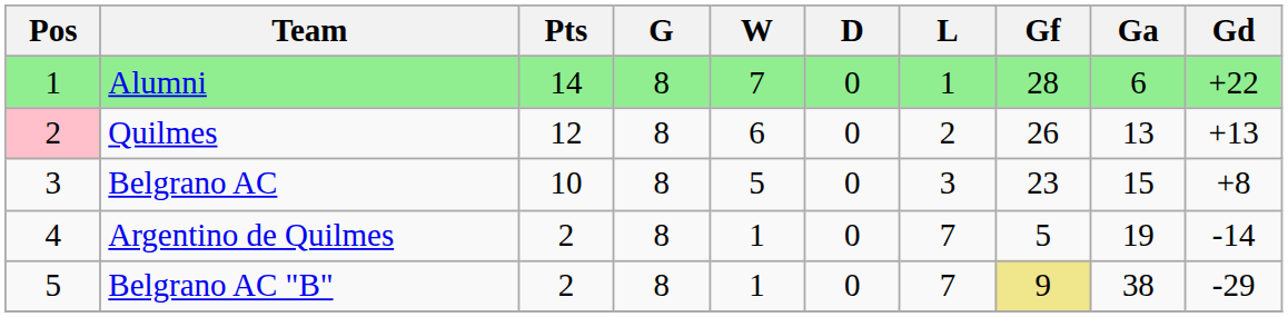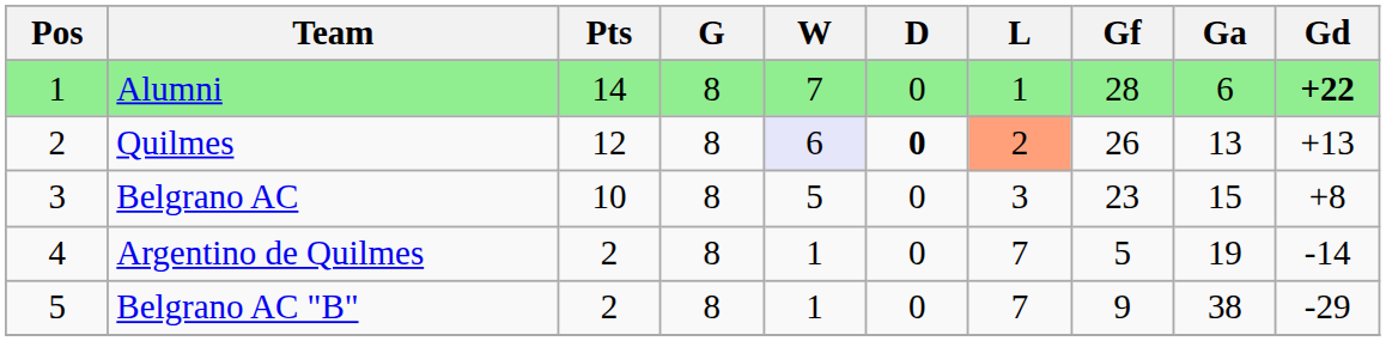Alumni | Gd: normal -> bold
Quilmes | Pos: pink background -> no background
Quilmes | W: no background -> lavender background
Quilmes | D: normal -> bold
Quilmes | L: no background -> lightsalmon background
Belgrano AC "B" | Gf: khaki background -> no background
